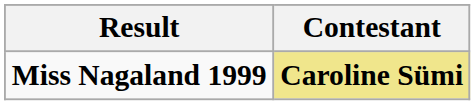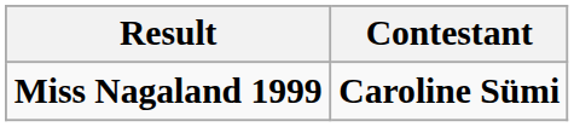Miss Nagaland 1999 | Contestant: khaki background -> no background
